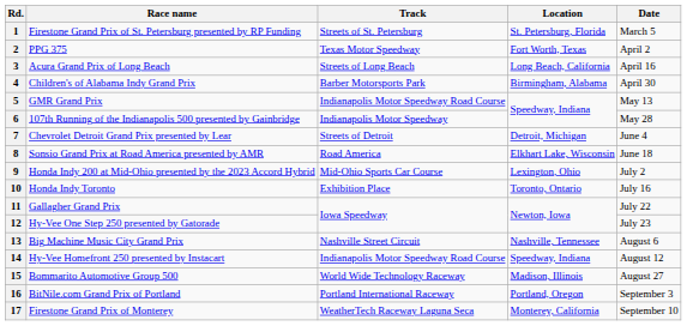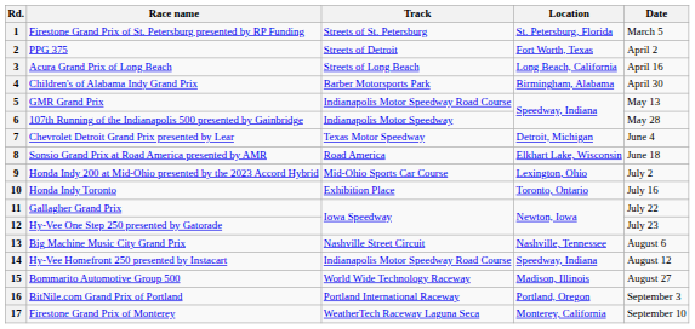2 | Track: Texas Motor Speedway -> Streets of Detroit
7 | Track: Streets of Detroit -> Texas Motor Speedway
